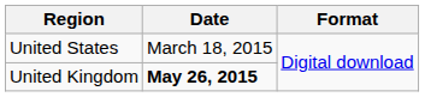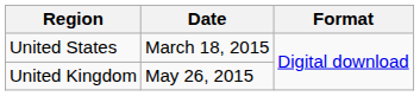United Kingdom | Date: bold -> normal
